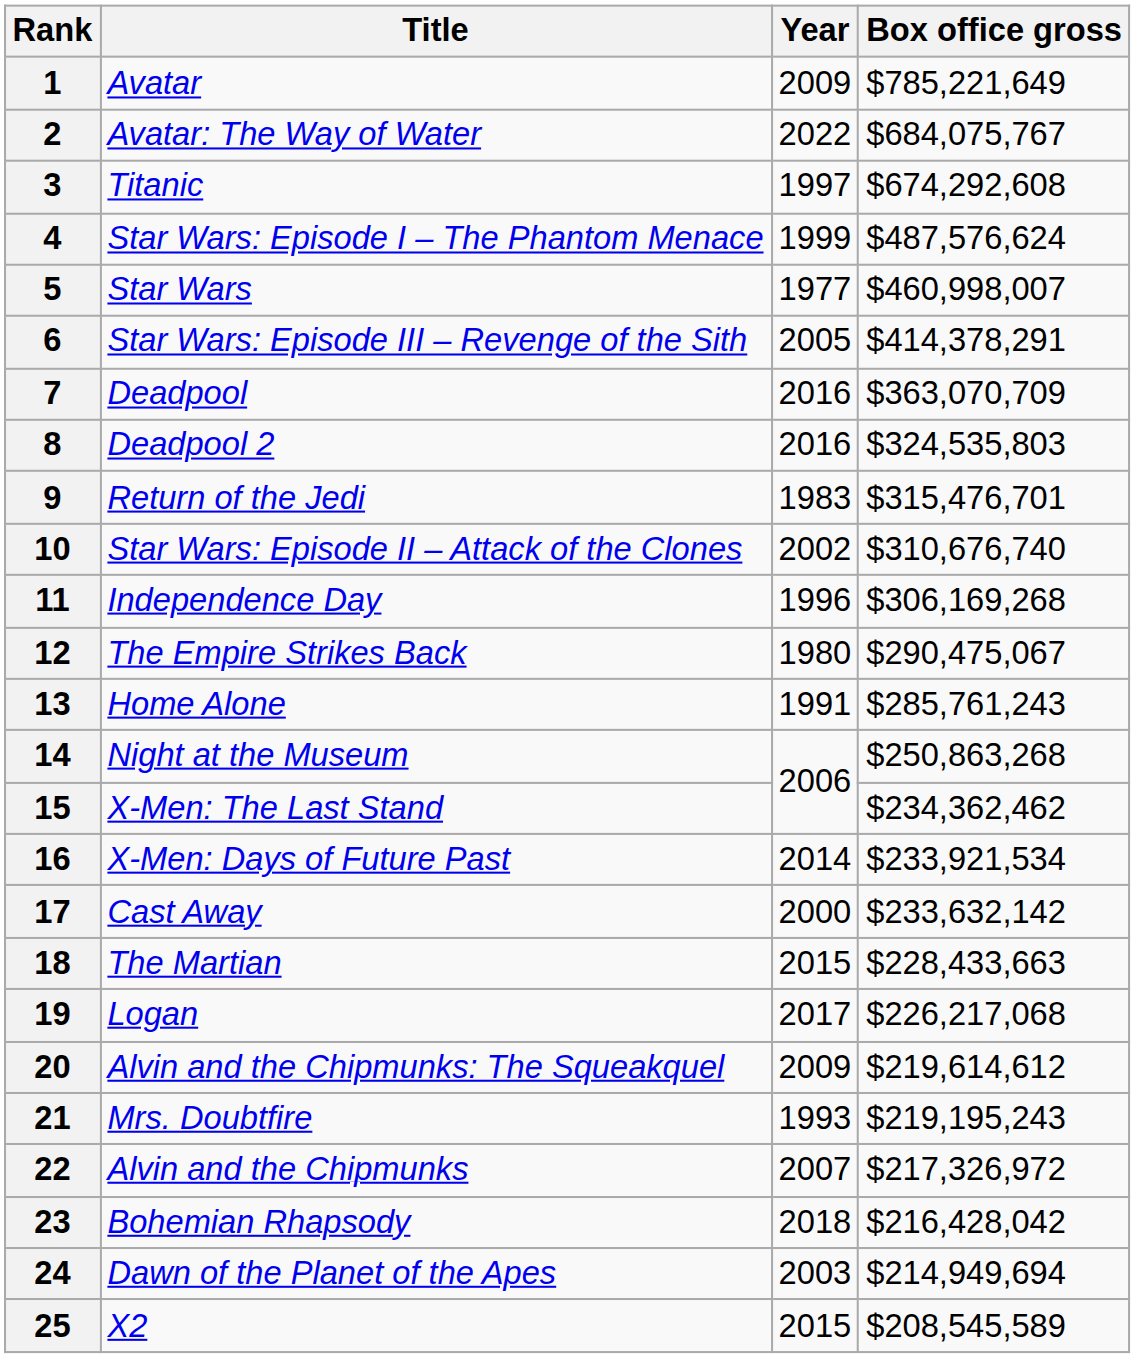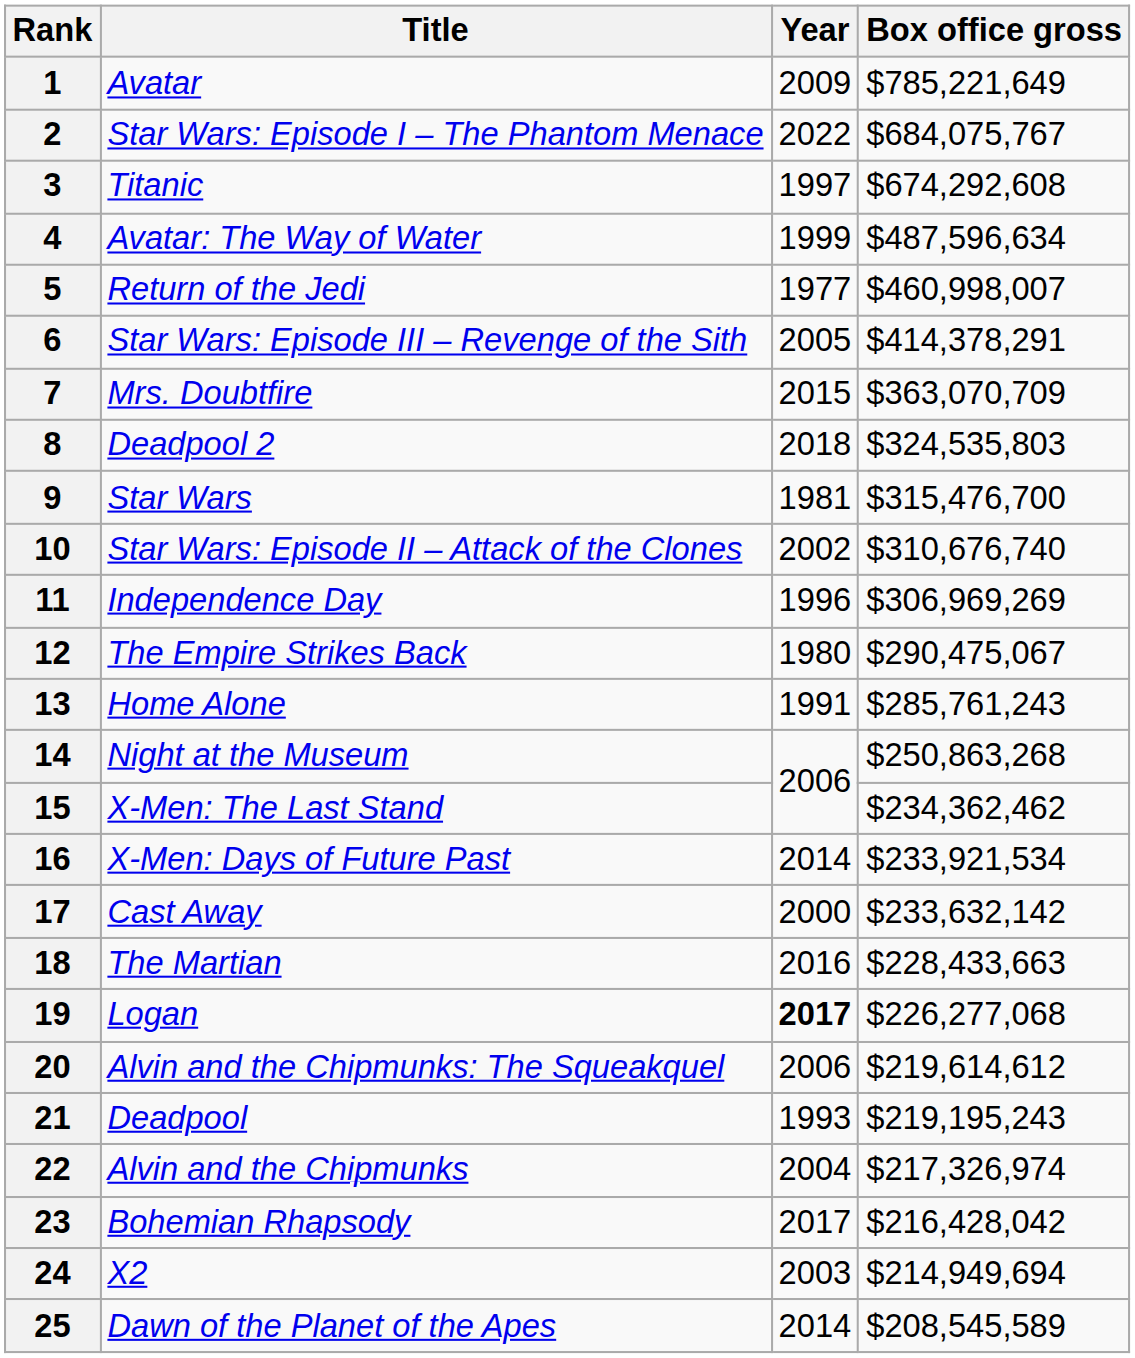2 | Title: Avatar: The Way of Water -> Star Wars: Episode I – The Phantom Menace
4 | Title: Star Wars: Episode I – The Phantom Menace -> Avatar: The Way of Water
4 | Box office gross: $487,576,624 -> $487,596,634
5 | Title: Star Wars -> Return of the Jedi
7 | Title: Deadpool -> Mrs. Doubtfire
7 | Year: 2016 -> 2015
8 | Year: 2016 -> 2018
9 | Title: Return of the Jedi -> Star Wars
9 | Year: 1983 -> 1981
9 | Box office gross: $315,476,701 -> $315,476,700
11 | Box office gross: $306,169,268 -> $306,969,269
18 | Year: 2015 -> 2016
19 | Year: normal -> bold
19 | Box office gross: $226,217,068 -> $226,277,068
20 | Year: 2009 -> 2006
21 | Title: Mrs. Doubtfire -> Deadpool
22 | Year: 2007 -> 2004
22 | Box office gross: $217,326,972 -> $217,326,974
23 | Year: 2018 -> 2017
24 | Title: Dawn of the Planet of the Apes -> X2
25 | Title: X2 -> Dawn of the Planet of the Apes
25 | Year: 2015 -> 2014
